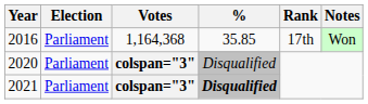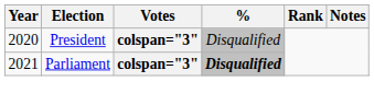- row: 2016 | Parliament | 1,164,368 | 35.85 | 17th | Won
2020 | Election: Parliament -> President
